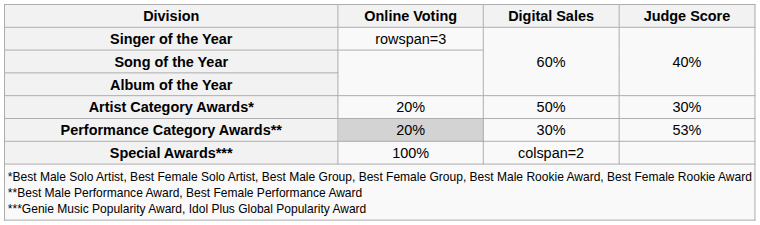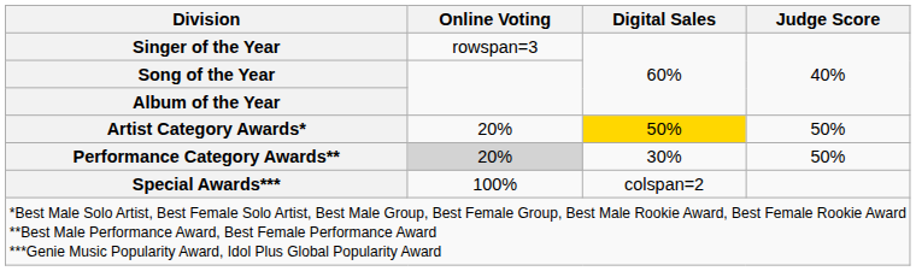Artist Category Awards* | Digital Sales: no background -> gold background
Artist Category Awards* | Judge Score: 30% -> 50%
Performance Category Awards** | Judge Score: 53% -> 50%
